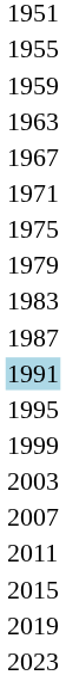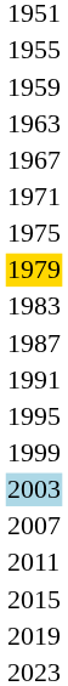1979 | column 1: no background -> gold background
1991 | column 1: lightblue background -> no background
2003 | column 1: no background -> lightblue background
